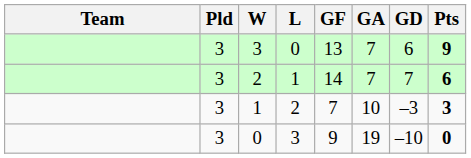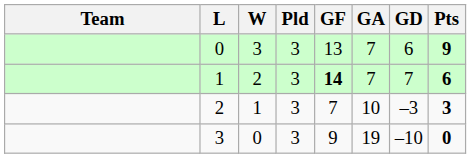columns swapped: Pld <-> L
row 3 | GF: normal -> bold
